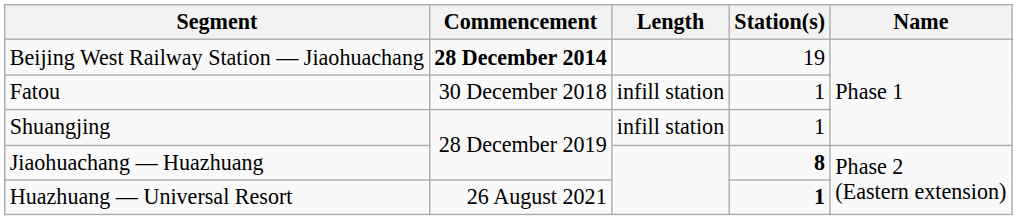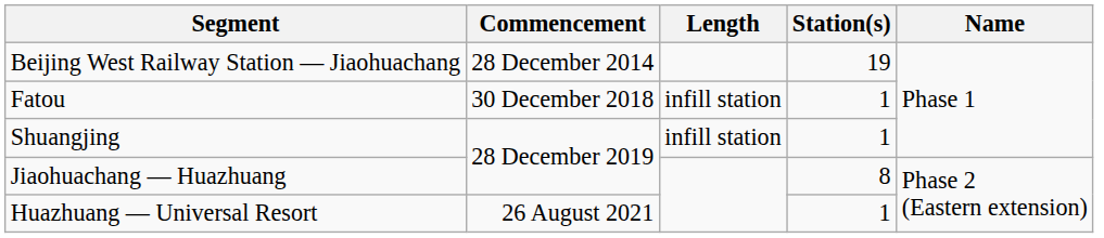Beijing West Railway Station — Jiaohuachang | Commencement: bold -> normal
Jiaohuachang — Huazhuang | Station(s): bold -> normal
Huazhuang — Universal Resort | Station(s): bold -> normal
